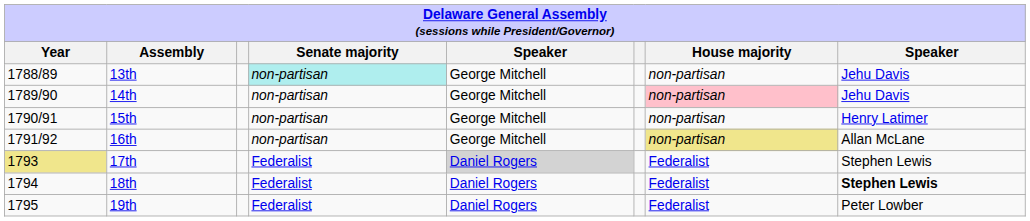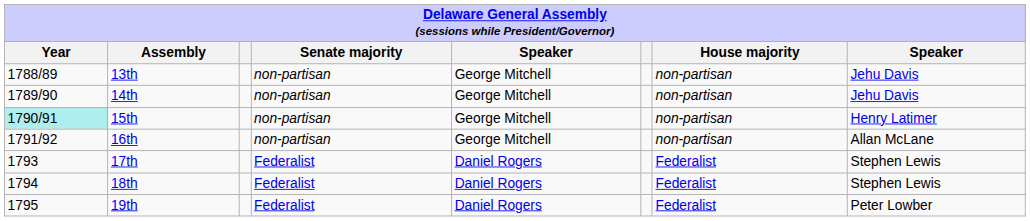13th | Senate majority: paleturquoise background -> no background
14th | House majority: pink background -> no background
15th | Year: no background -> paleturquoise background
16th | House majority: khaki background -> no background
17th | Year: khaki background -> no background
17th | column 5: lightgrey background -> no background
18th | column 8: bold -> normal
